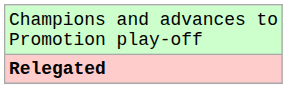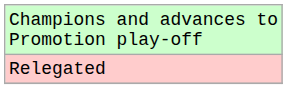row 2 | column 1: bold -> normal
